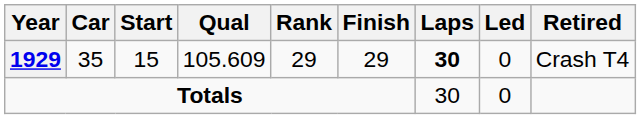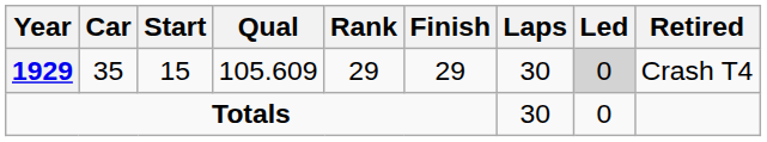1929 | Laps: bold -> normal
1929 | Led: no background -> lightgrey background
